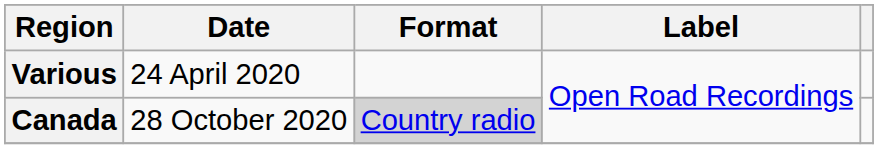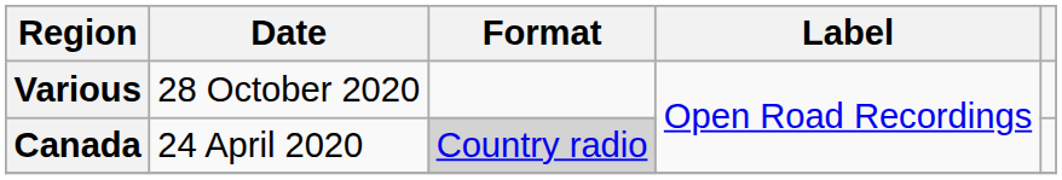Various | Date: 24 April 2020 -> 28 October 2020
Canada | Date: 28 October 2020 -> 24 April 2020
